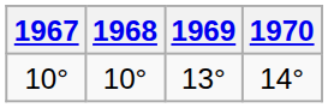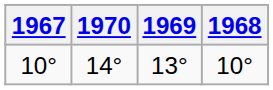columns swapped: 1968 <-> 1970
